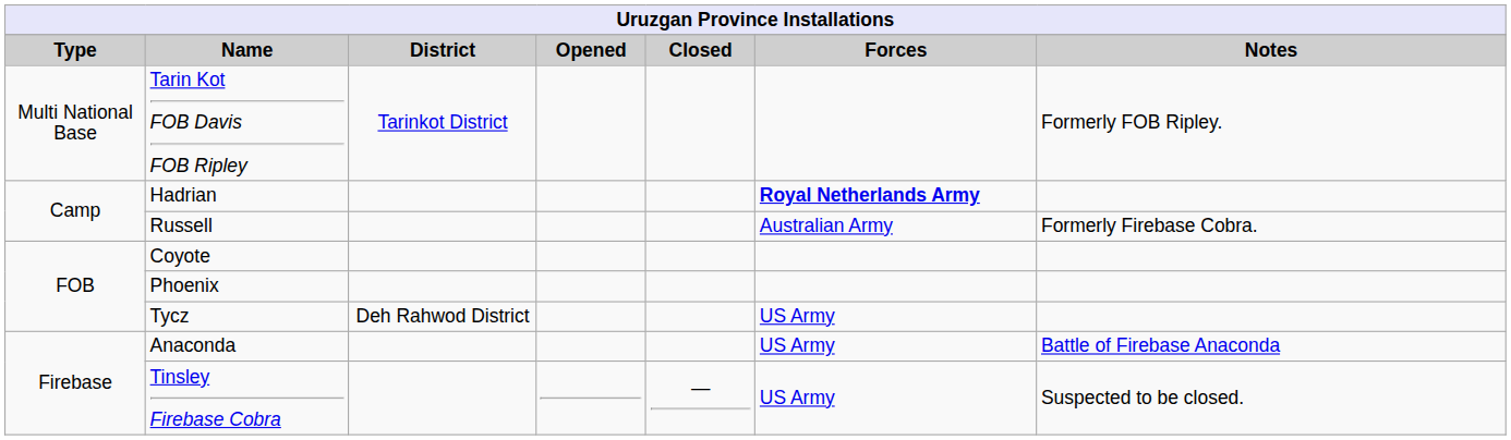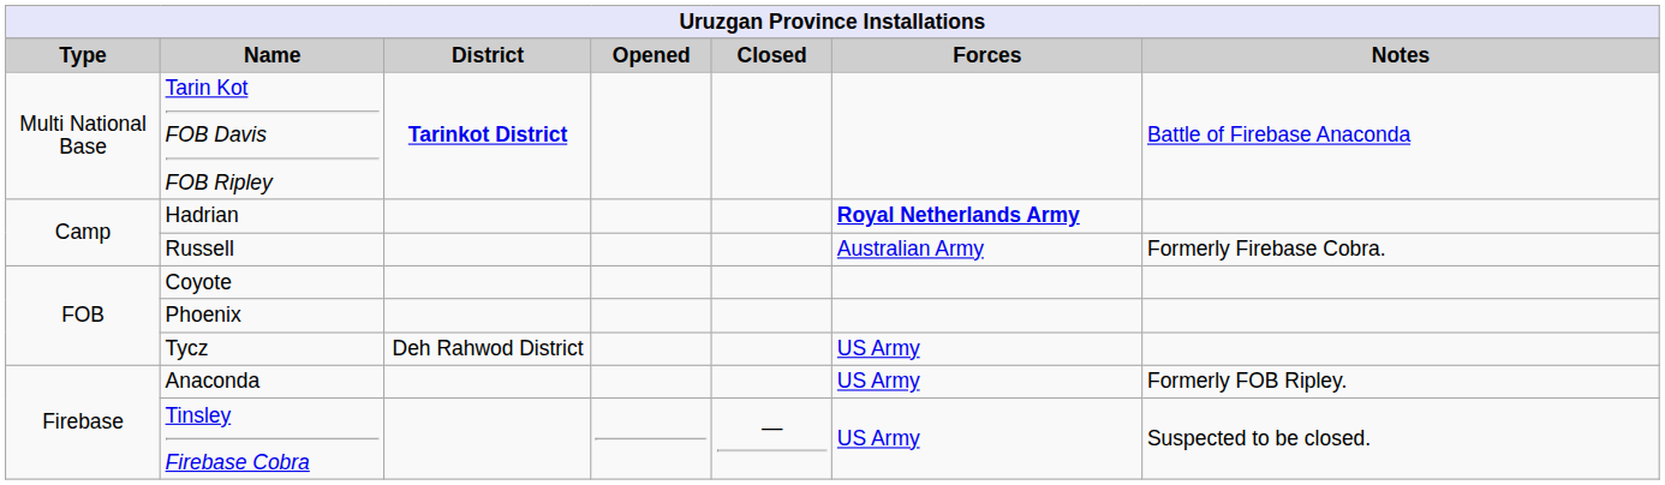Tarin Kot FOB Davis FOB Ripley | District: normal -> bold
Tarin Kot FOB Davis FOB Ripley | Notes: Formerly FOB Ripley. -> Battle of Firebase Anaconda
Anaconda | Notes: Battle of Firebase Anaconda -> Formerly FOB Ripley.
